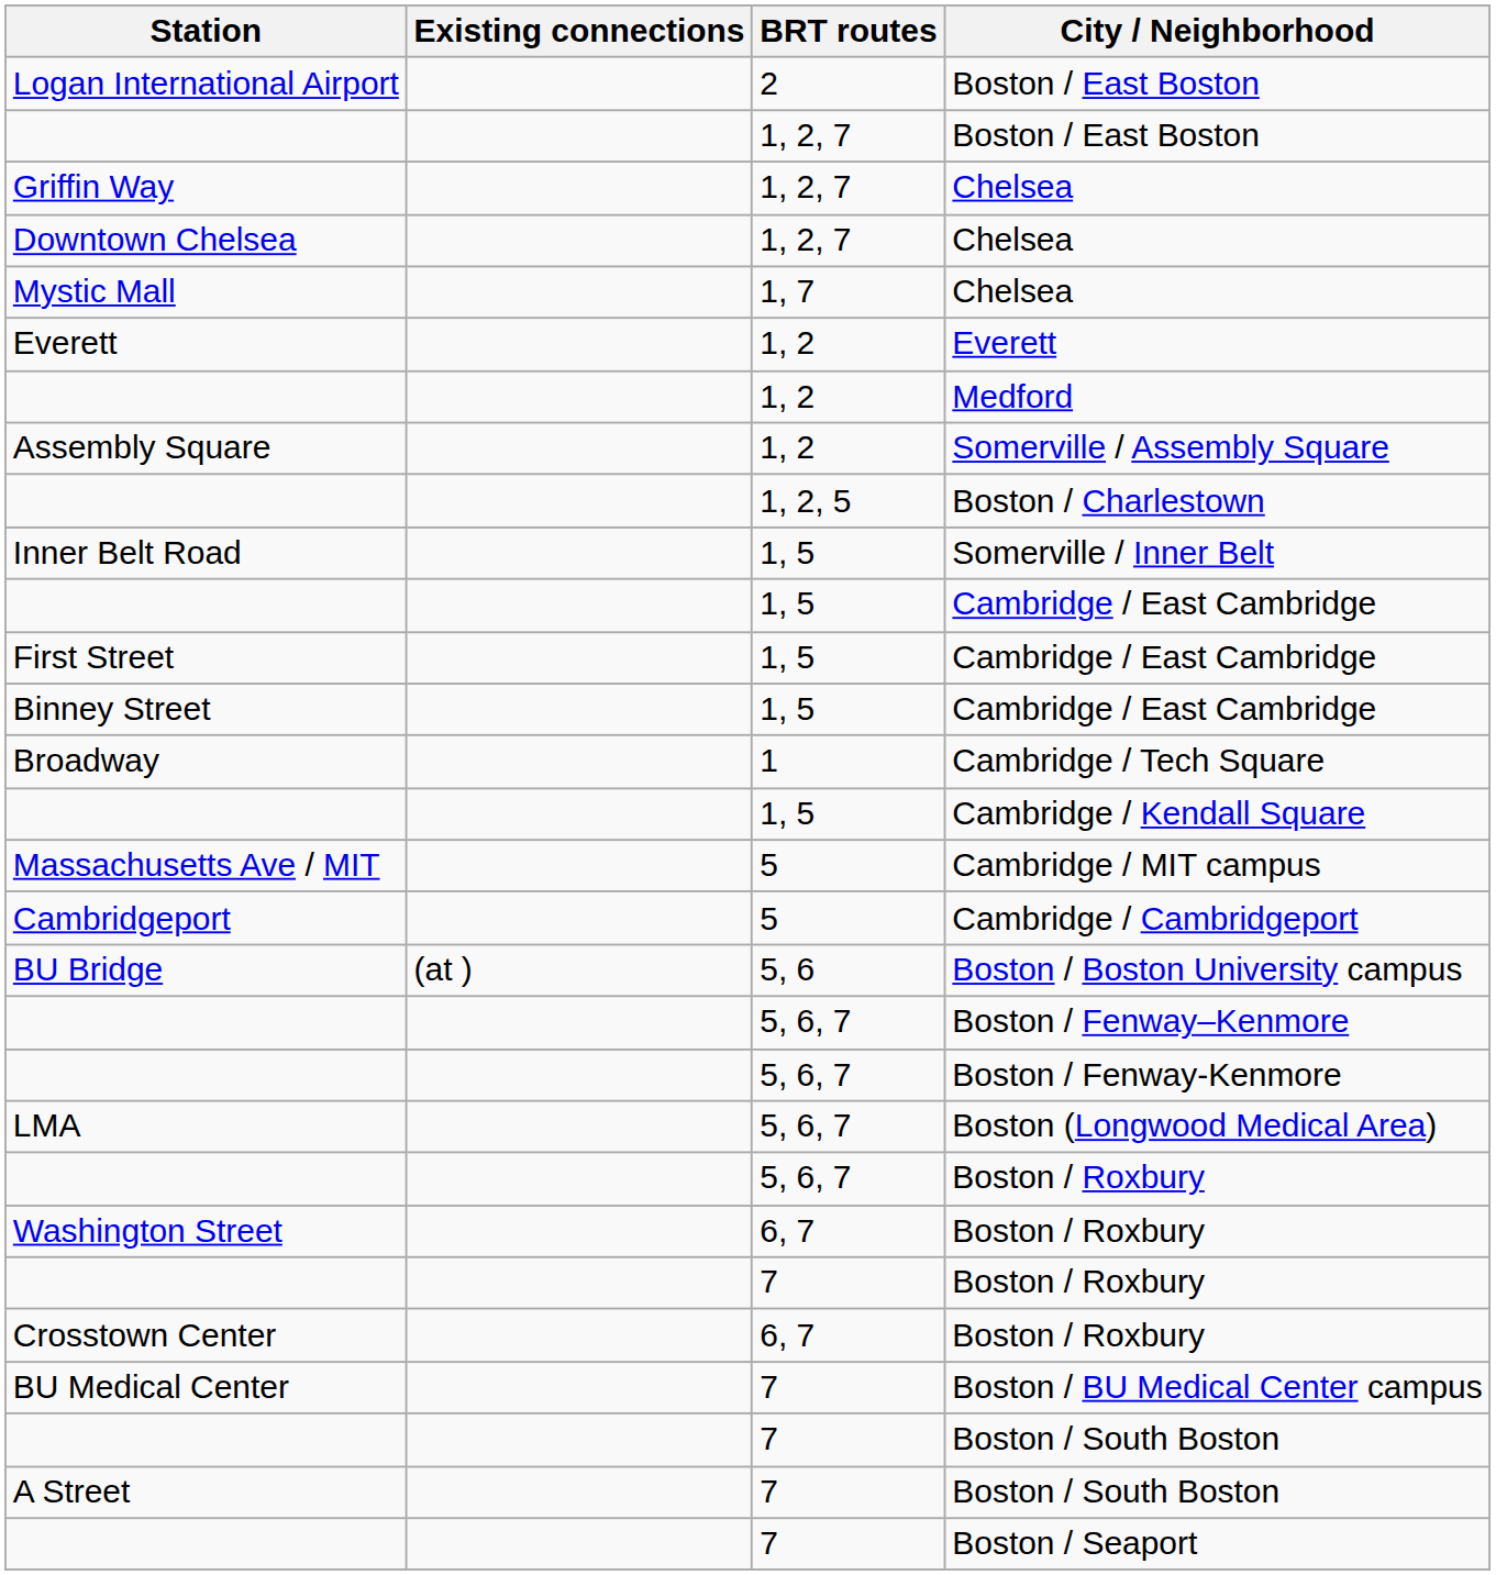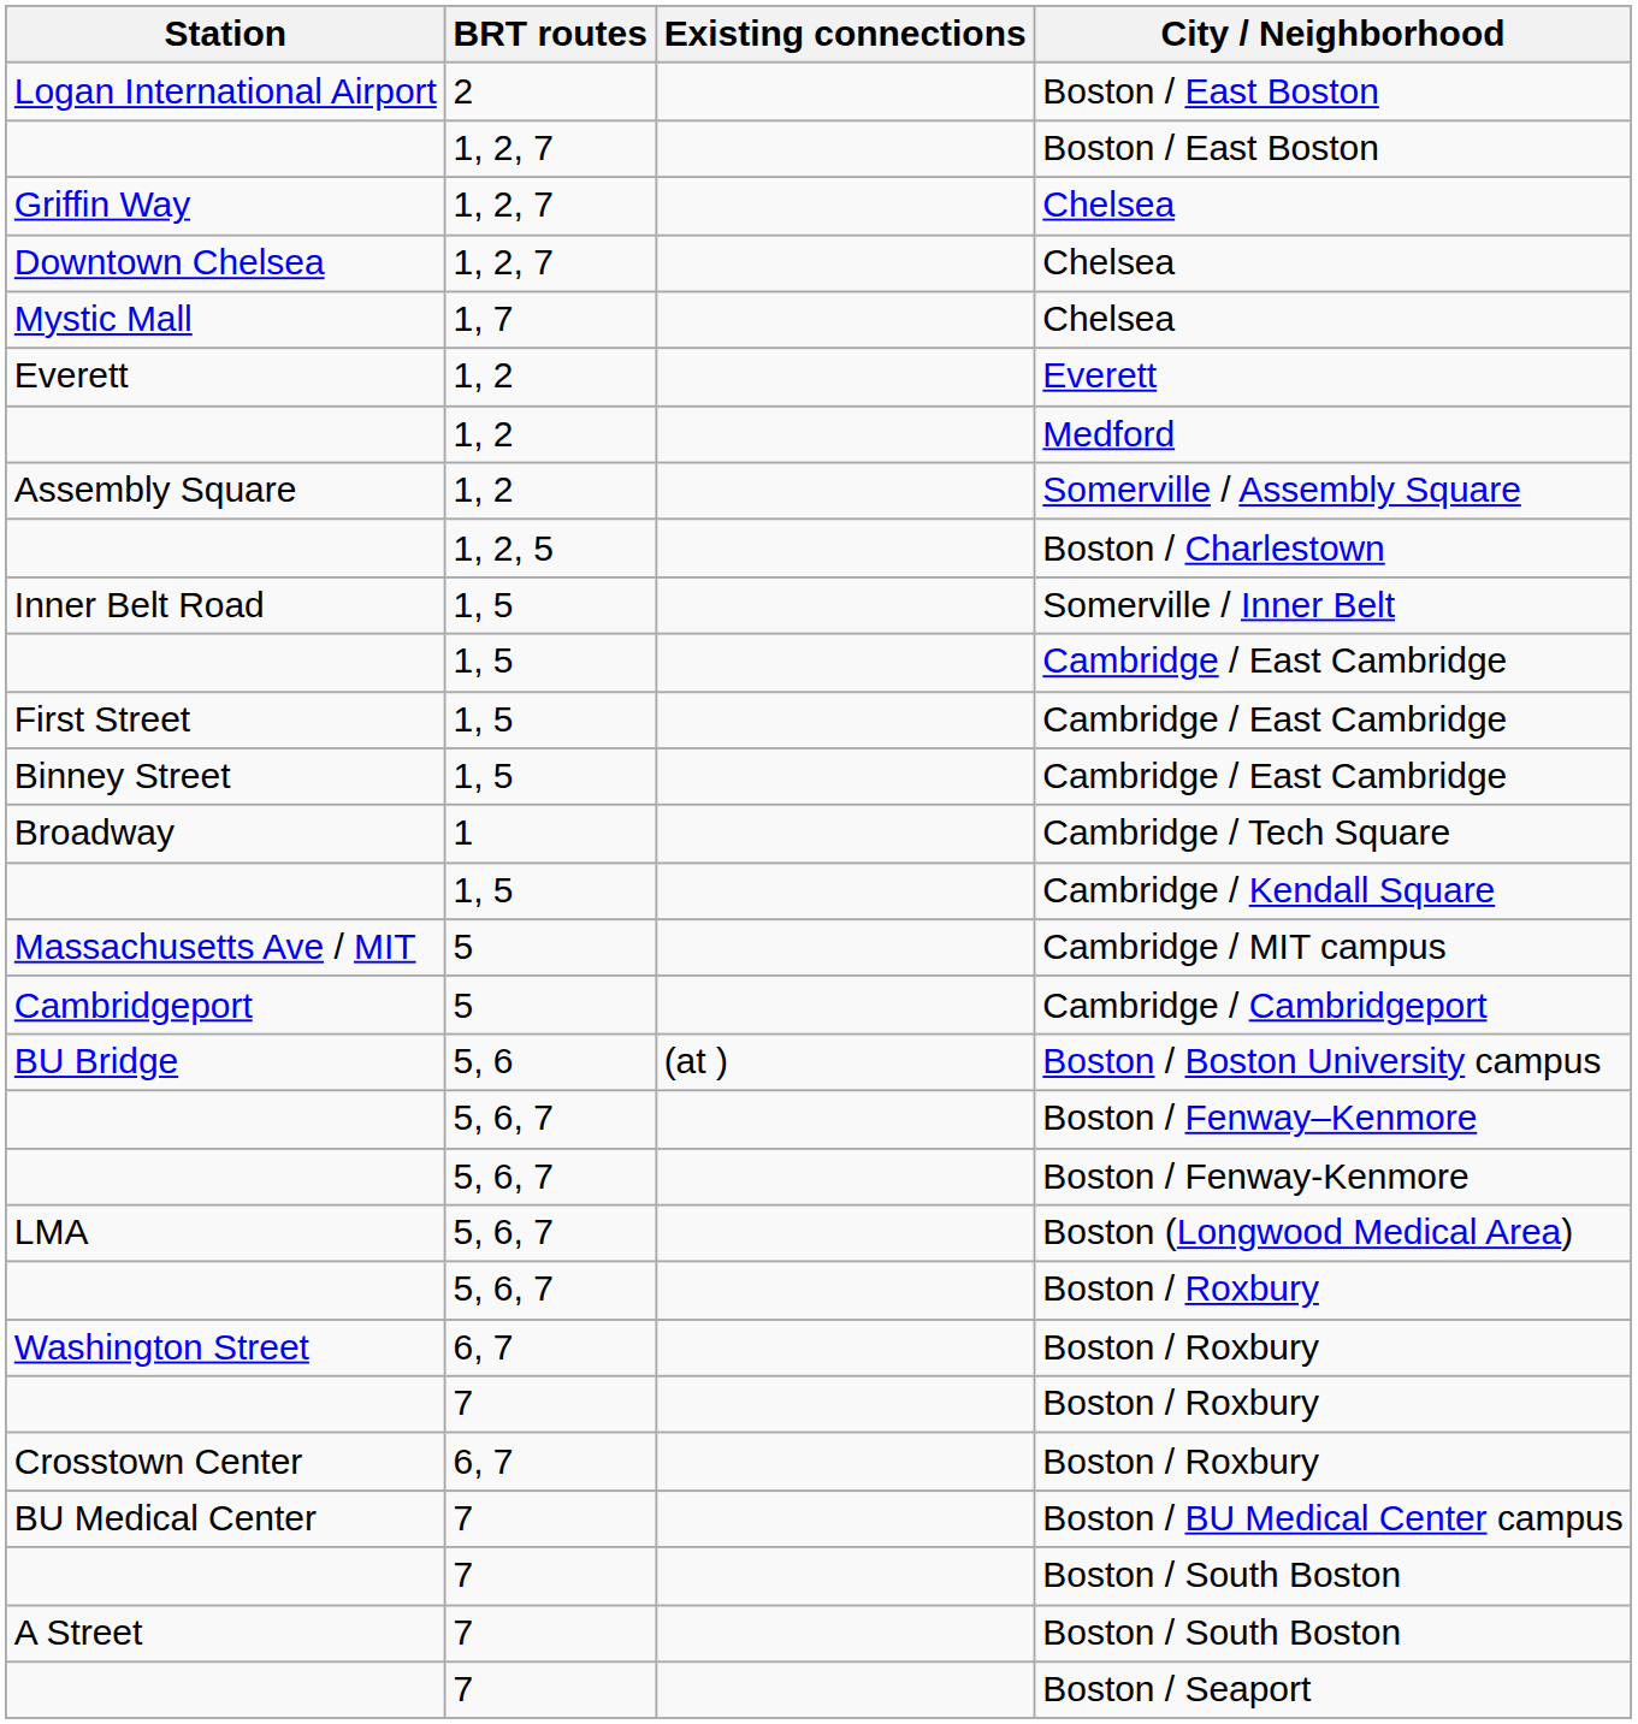columns swapped: BRT routes <-> Existing connections
